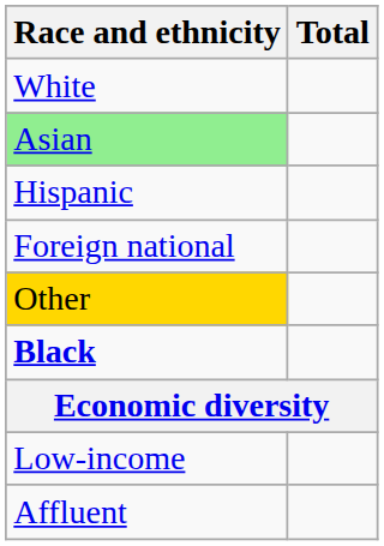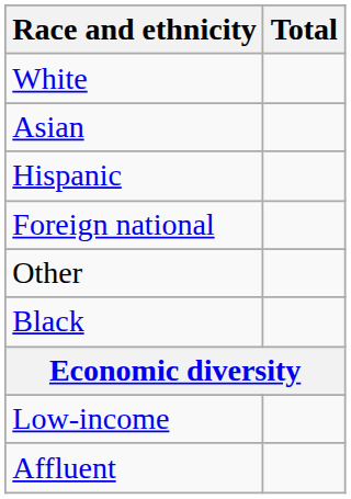Asian | Race and ethnicity: lightgreen background -> no background
Other | Race and ethnicity: gold background -> no background
Black | Race and ethnicity: bold -> normal
